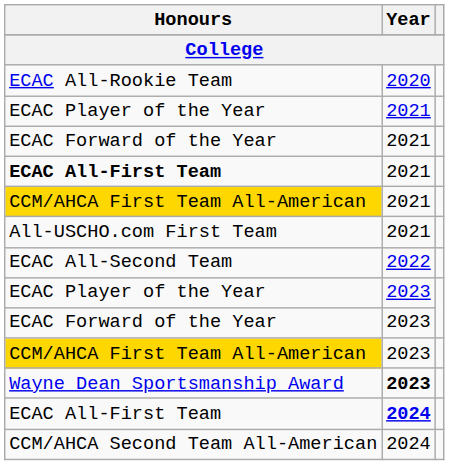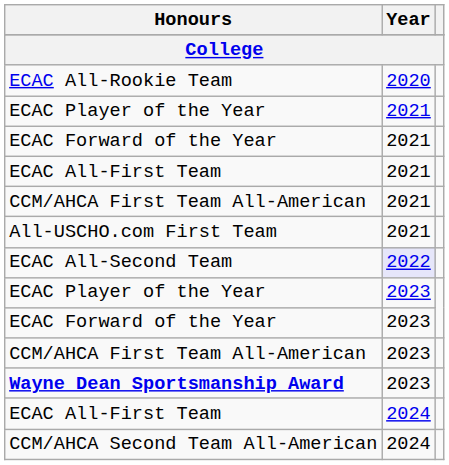ECAC All-First Team / 2021 | Honours: bold -> normal
CCM/AHCA First Team All-American / 2021 | Honours: gold background -> no background
ECAC All-Second Team | Year: no background -> lavender background
CCM/AHCA First Team All-American / 2023 | Honours: gold background -> no background
Wayne Dean Sportsmanship Award | Honours: normal -> bold
Wayne Dean Sportsmanship Award | Year: bold -> normal
ECAC All-First Team / 2024 | Year: bold -> normal
